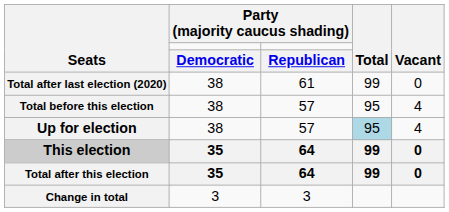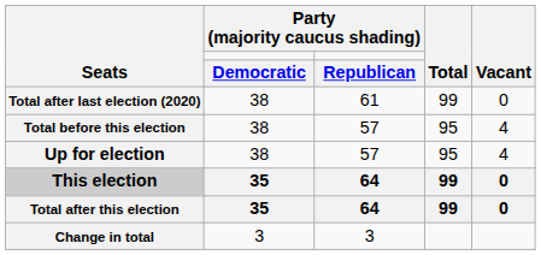Up for election | Total: lightblue background -> no background
